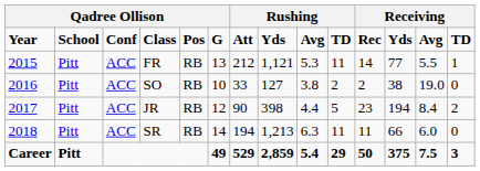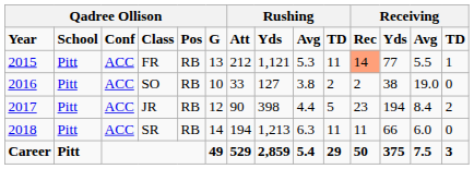FR | column 11: no background -> lightsalmon background
